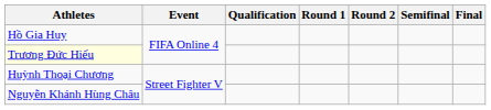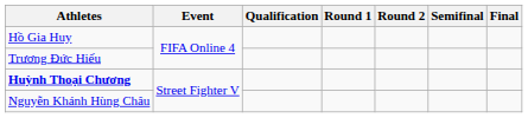Trương Đức Hiếu | Athletes: lightyellow background -> no background
Huỳnh Thoại Chương | Athletes: normal -> bold
